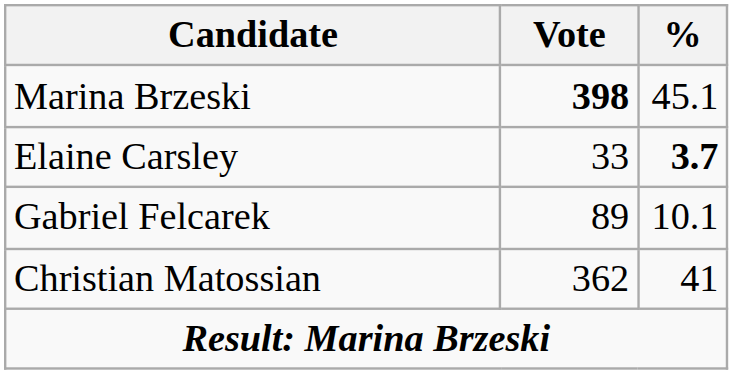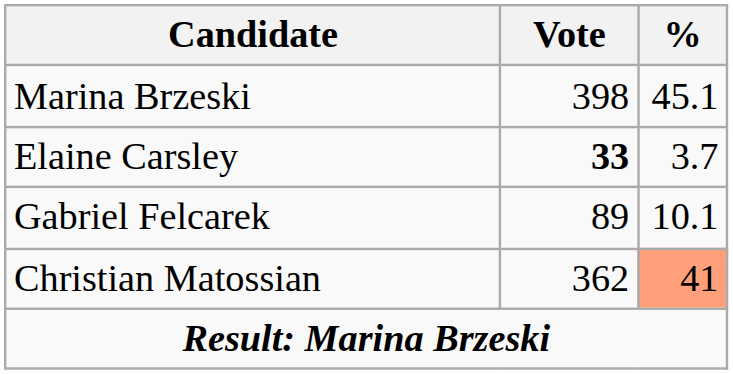Marina Brzeski | Vote: bold -> normal
Elaine Carsley | Vote: normal -> bold
Elaine Carsley | %: bold -> normal
Christian Matossian | %: no background -> lightsalmon background
